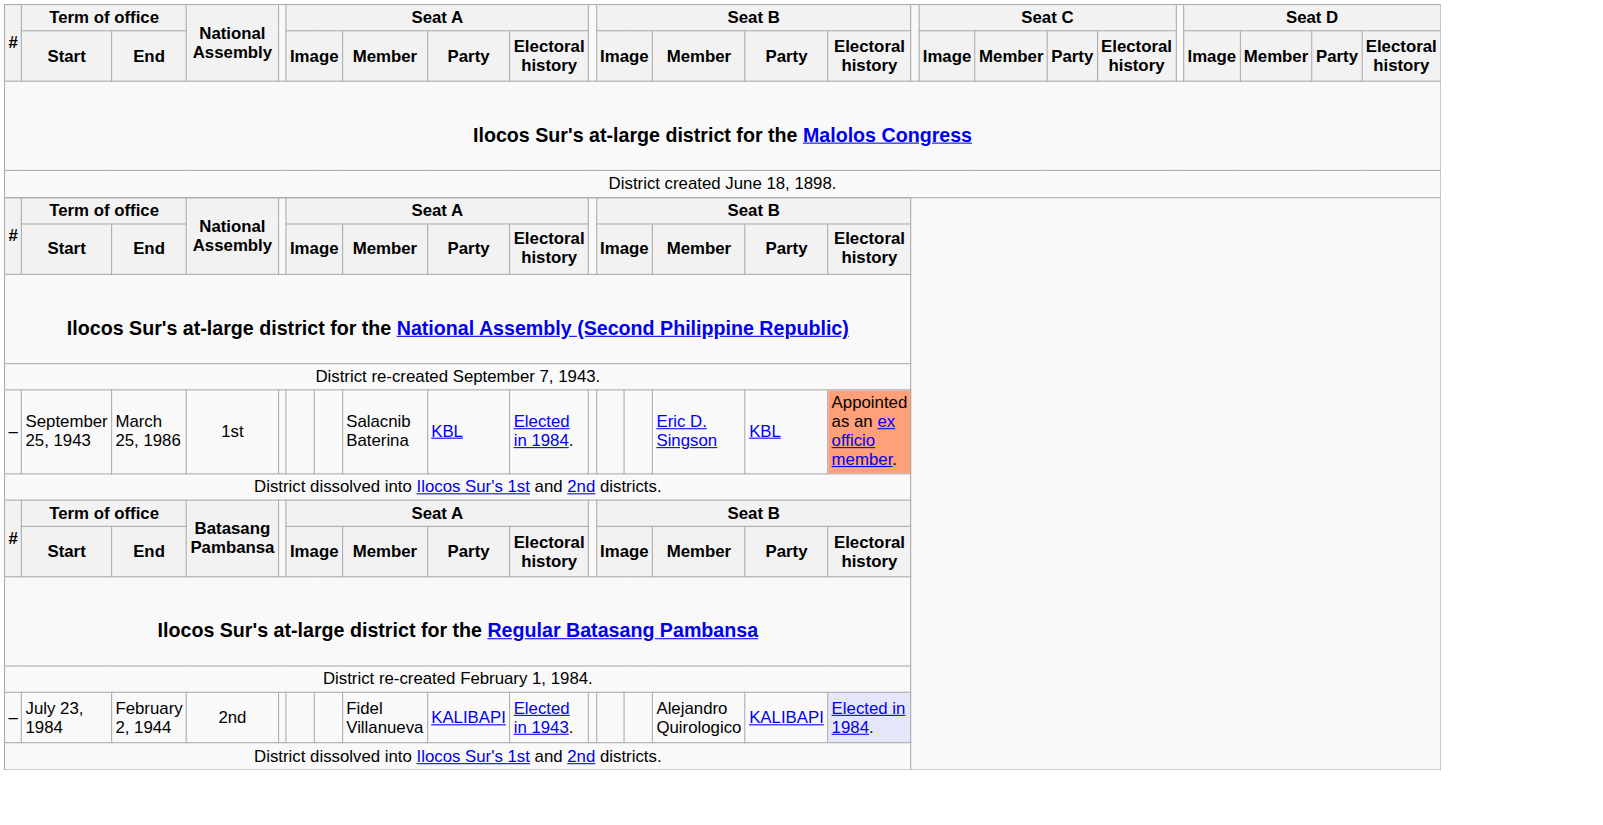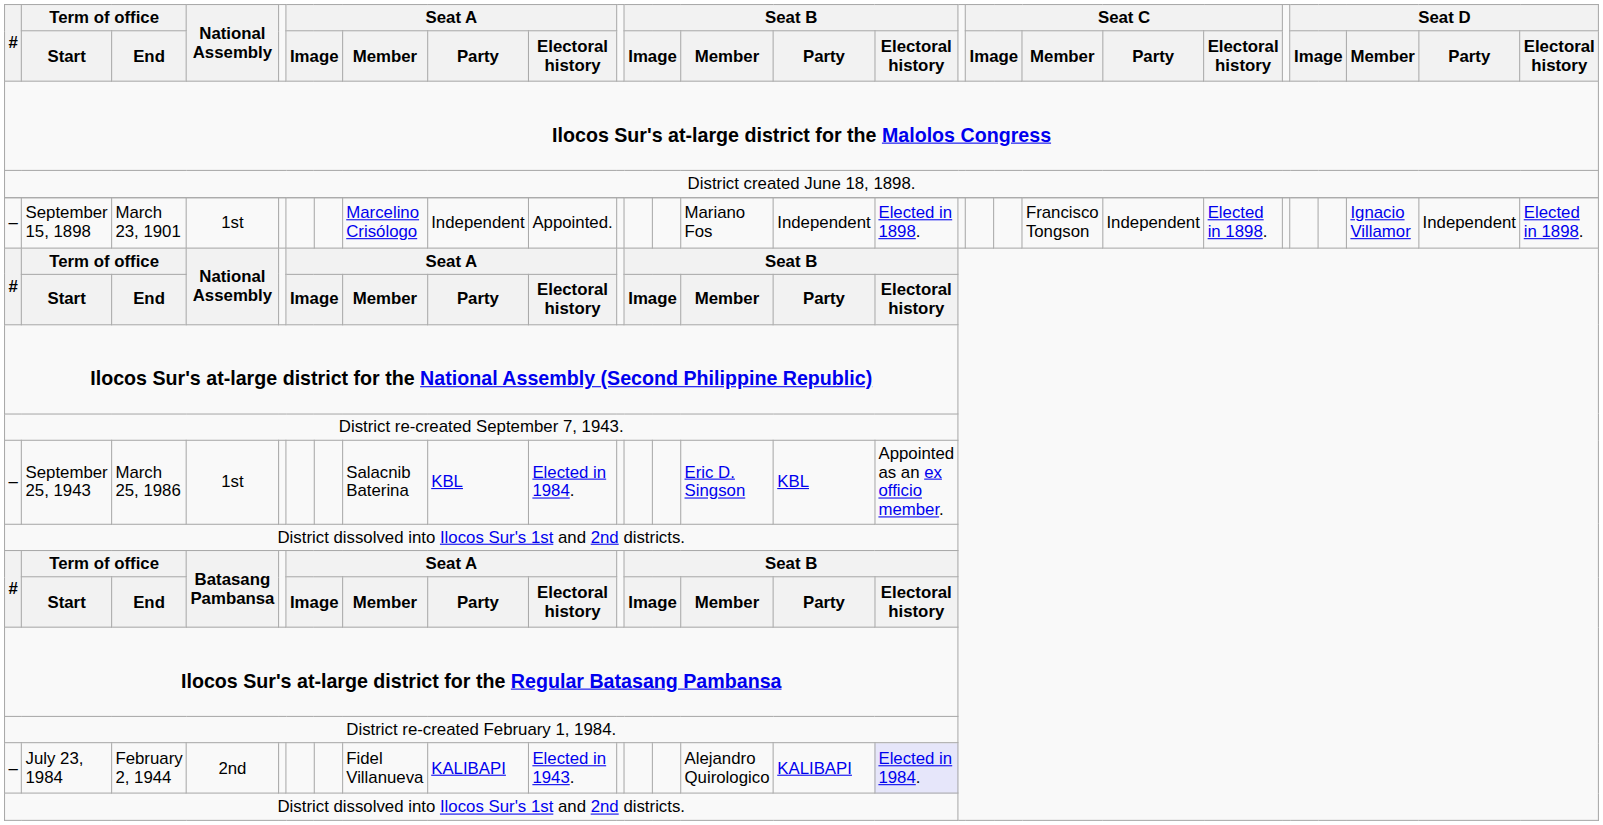+ row: – | September 15, 1898 | March 23, 1901 | 1st | Marcelino Crisólogo | Independent | Appointed. | Mariano Fos | Independent | Elected in 1898. | Francisco Tongson | Independent | Elected in 1898. | Ignacio Villamor | Independent | Elected in 1898.
September 25, 1943 | Seat B / Electoral history: lightsalmon background -> no background
